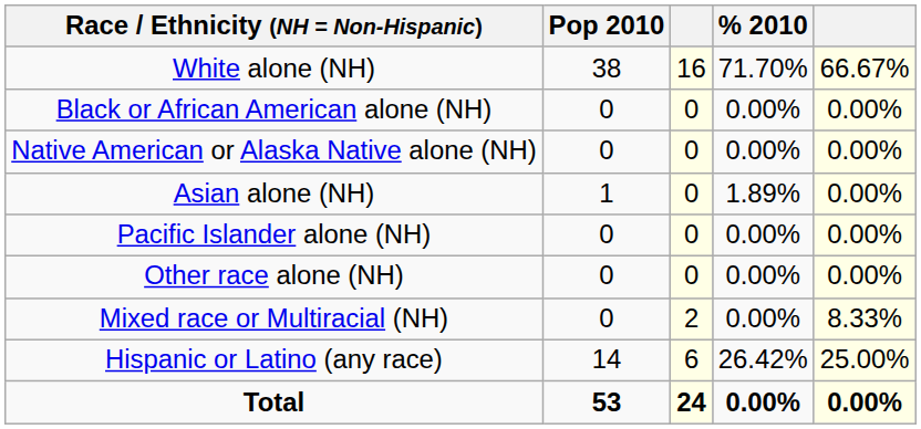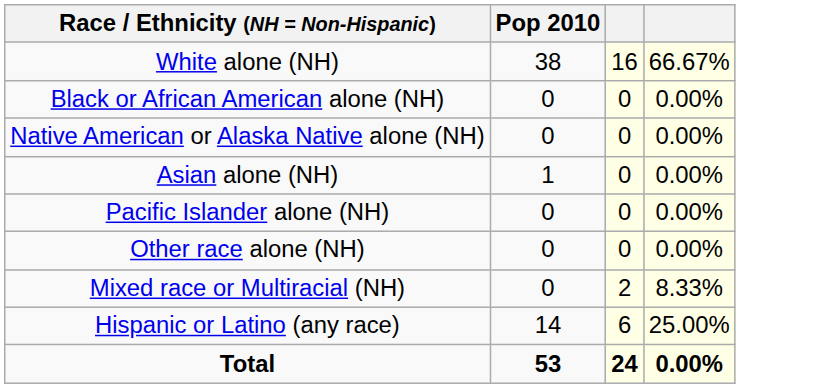- column: % 2010 | 71.70% | 0.00% | 0.00% | 1.89% | 0.00% | 0.00% | 0.00% | 26.42% | 0.00%
